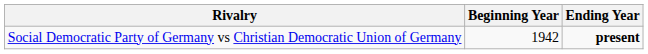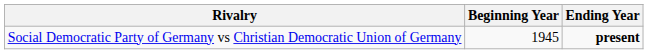row 2 | Beginning Year: 1942 -> 1945
